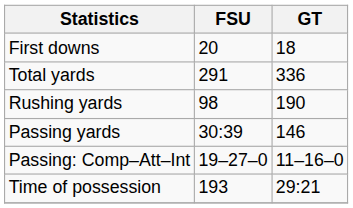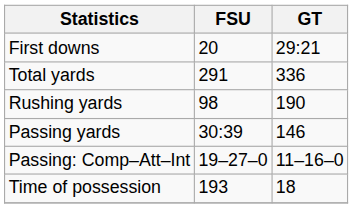First downs | GT: 18 -> 29:21
Time of possession | GT: 29:21 -> 18
